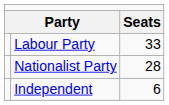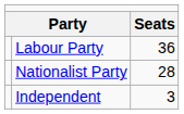Labour Party | column 3: 33 -> 36
Independent | column 3: 6 -> 3
